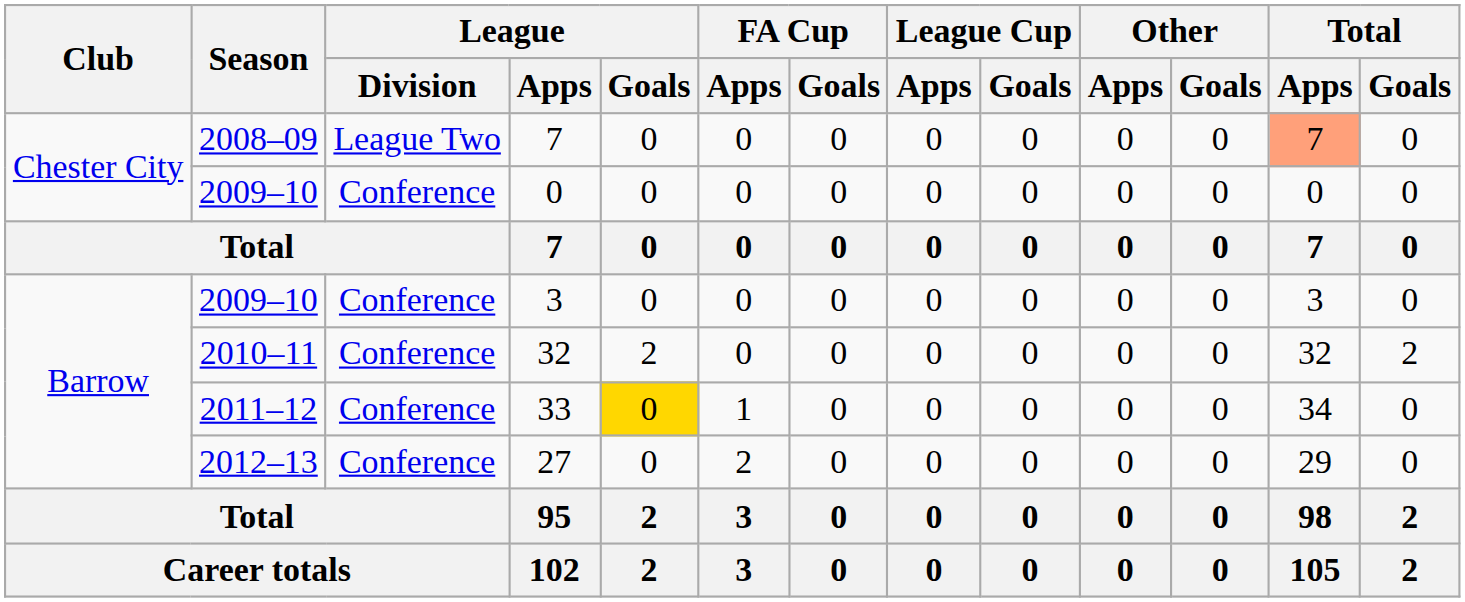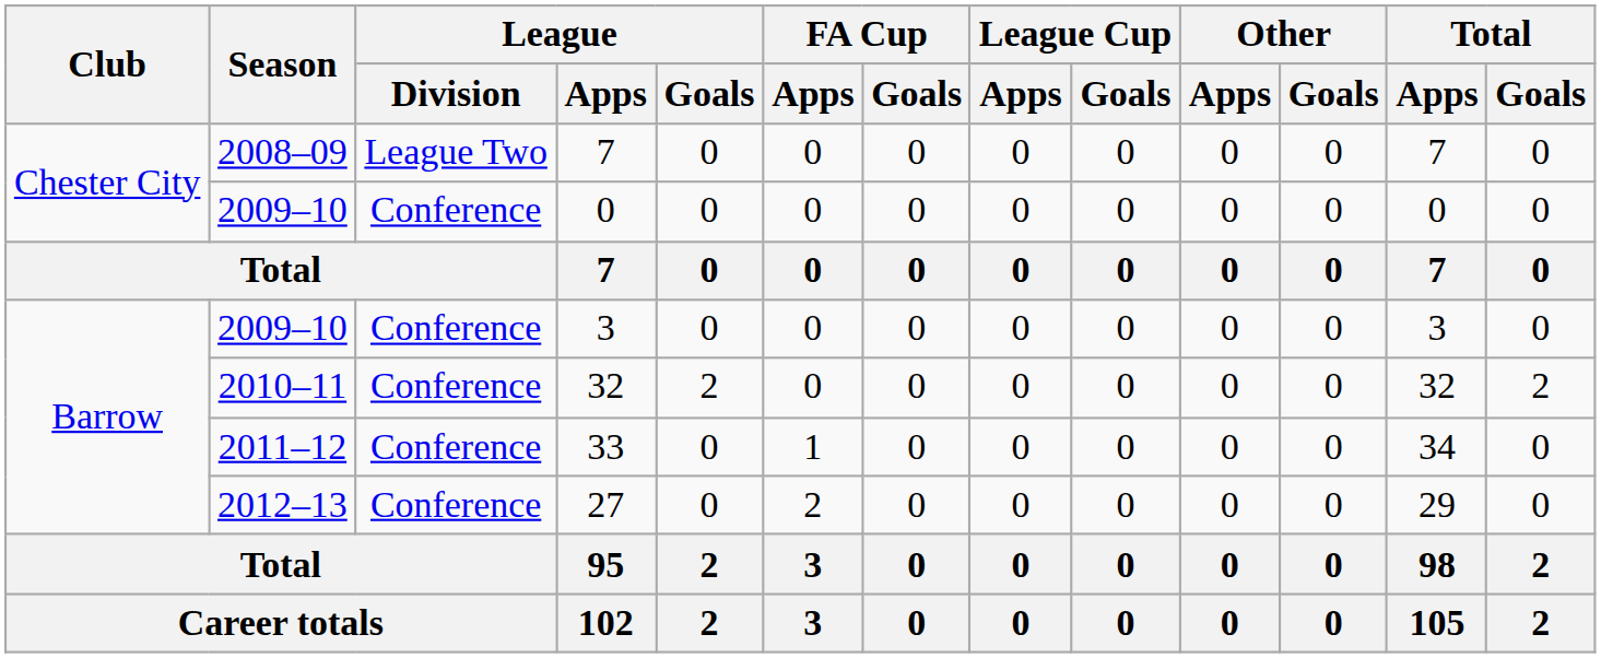2008–09 / 7 | Total / Apps: lightsalmon background -> no background
33 | League / Goals: gold background -> no background
